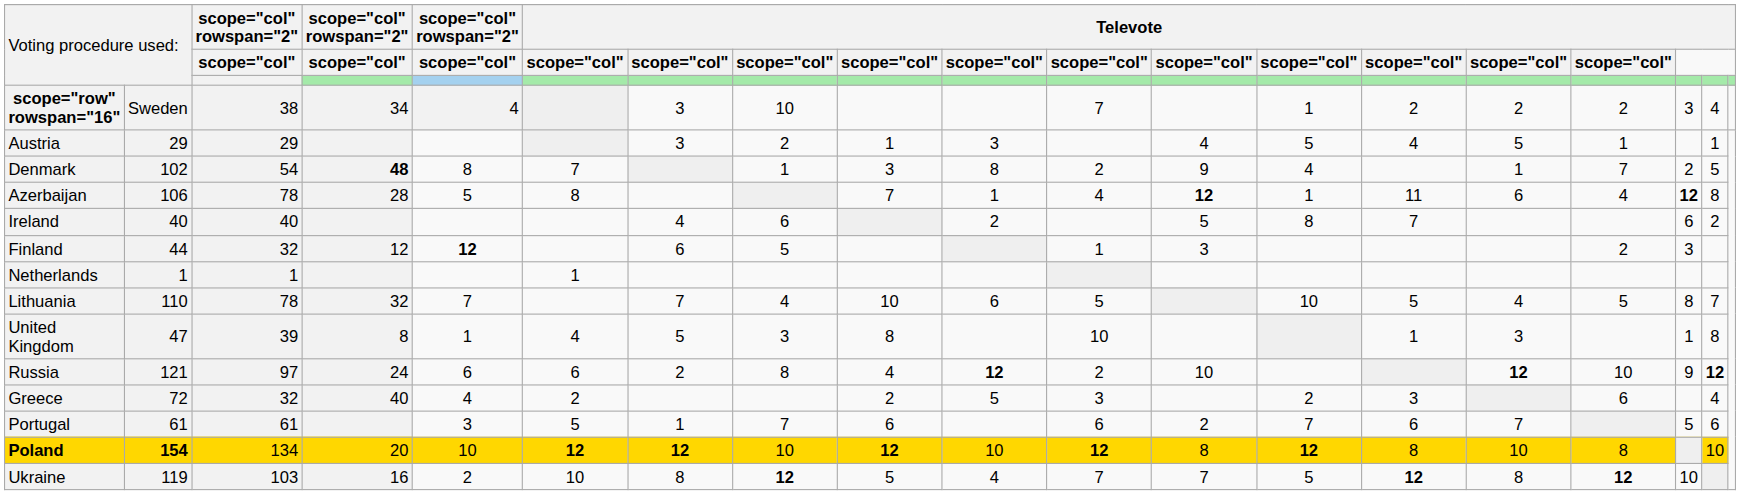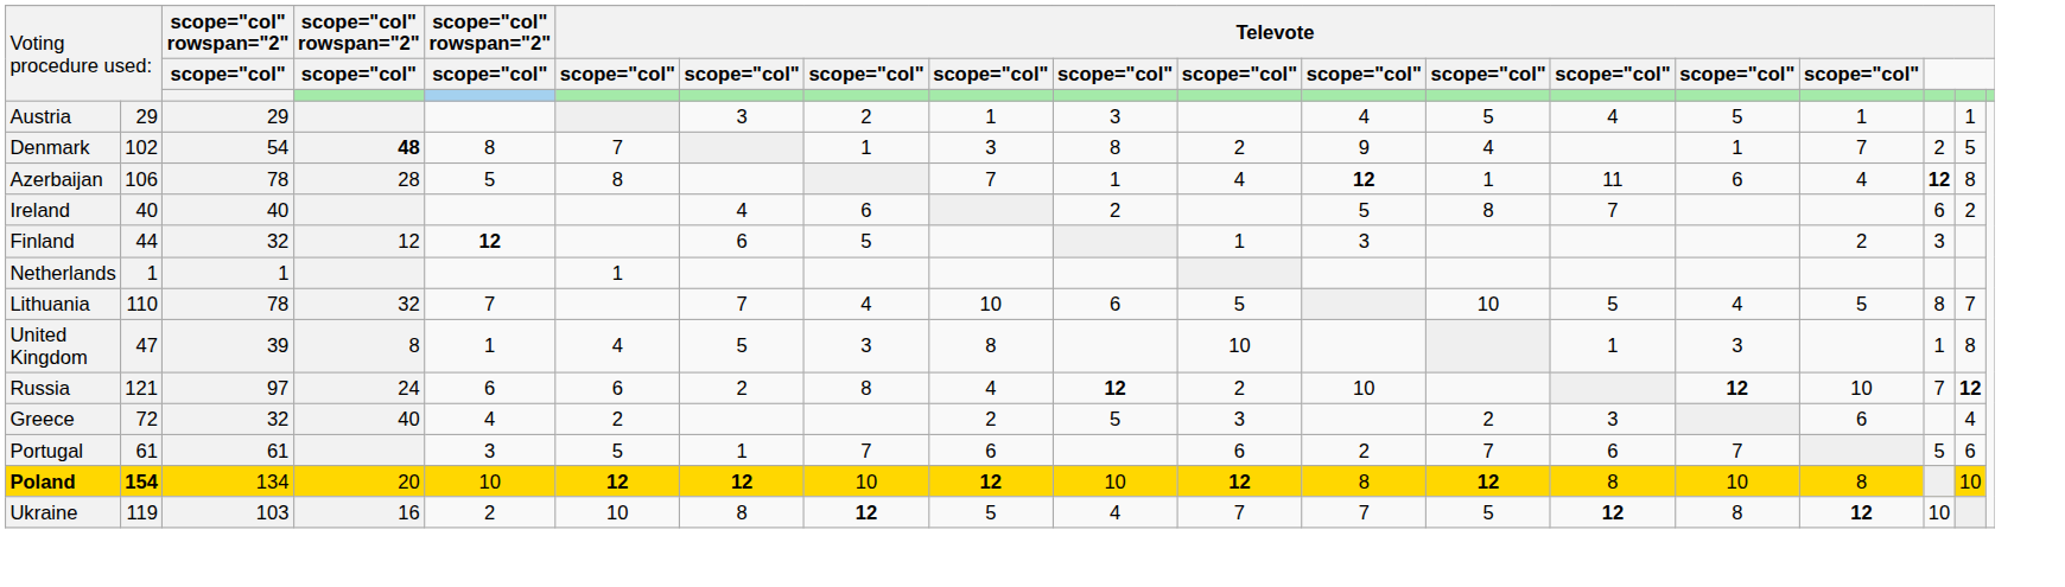- row: scope="row" rowspan="16" | Sweden | 38 | 34 | 4 | 3 | 10 | 7 | 1 | 2 | 2 | 2 | 3 | 4
Russia | column 17: 9 -> 7
